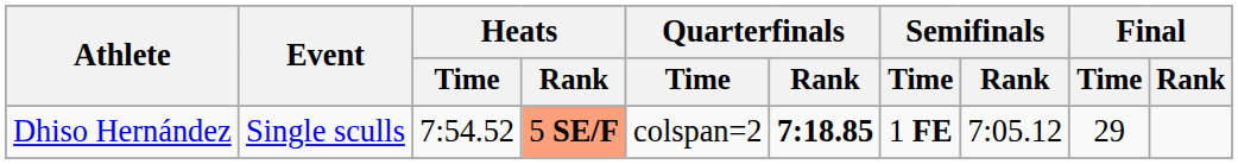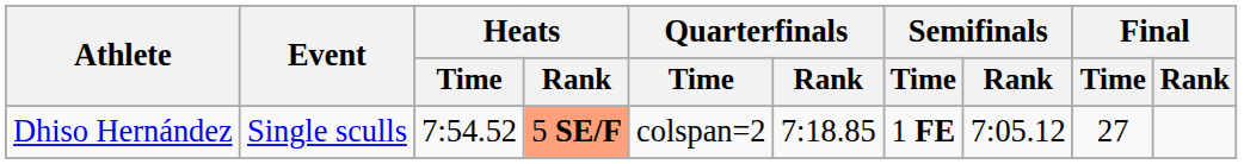Dhiso Hernández | Quarterfinals / Rank: bold -> normal
Dhiso Hernández | Final / Time: 29 -> 27
